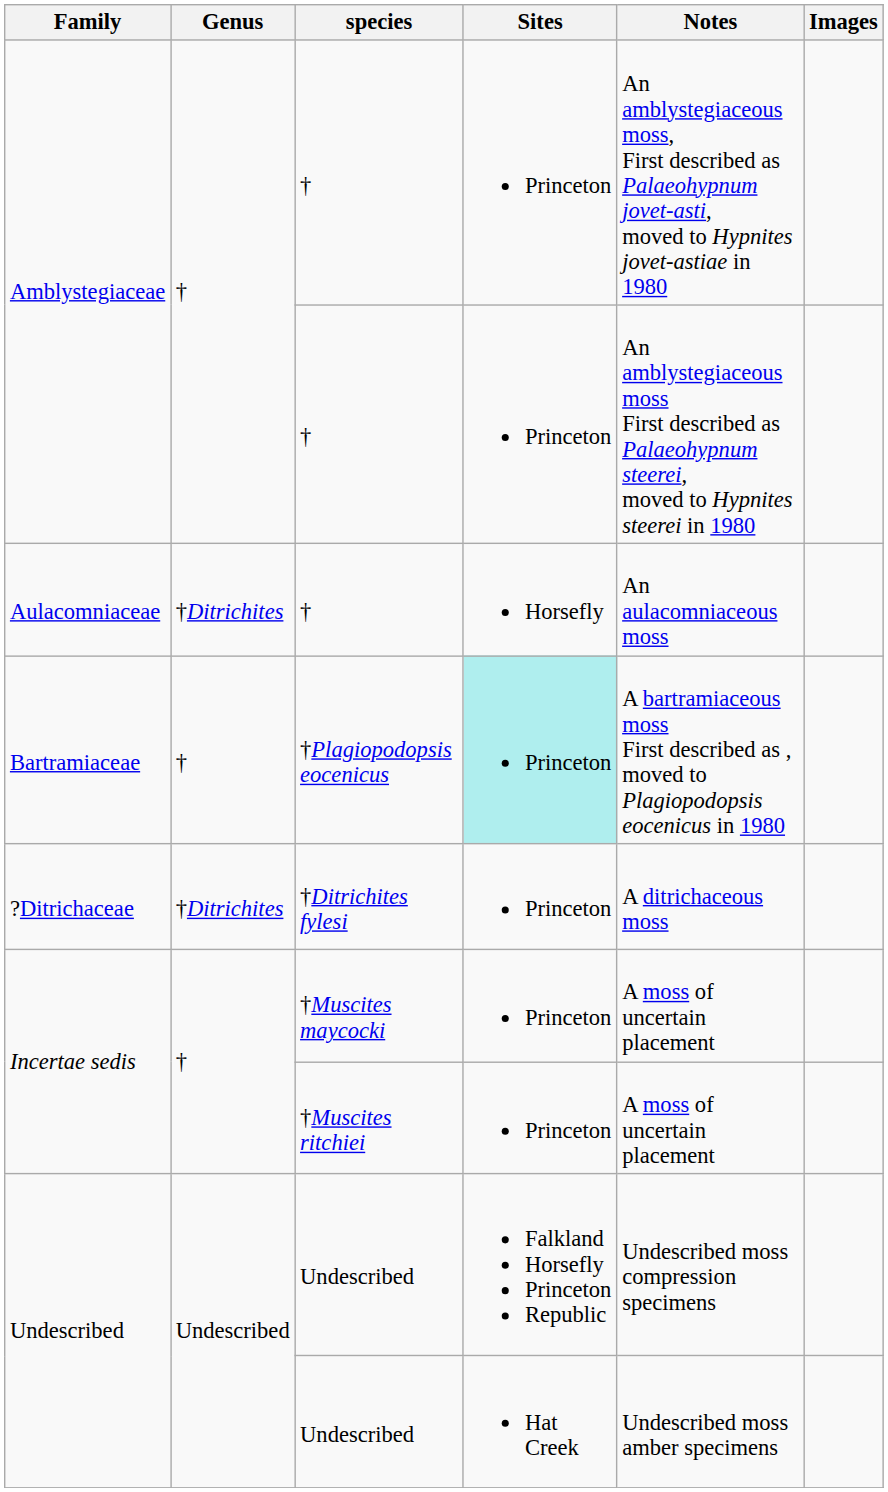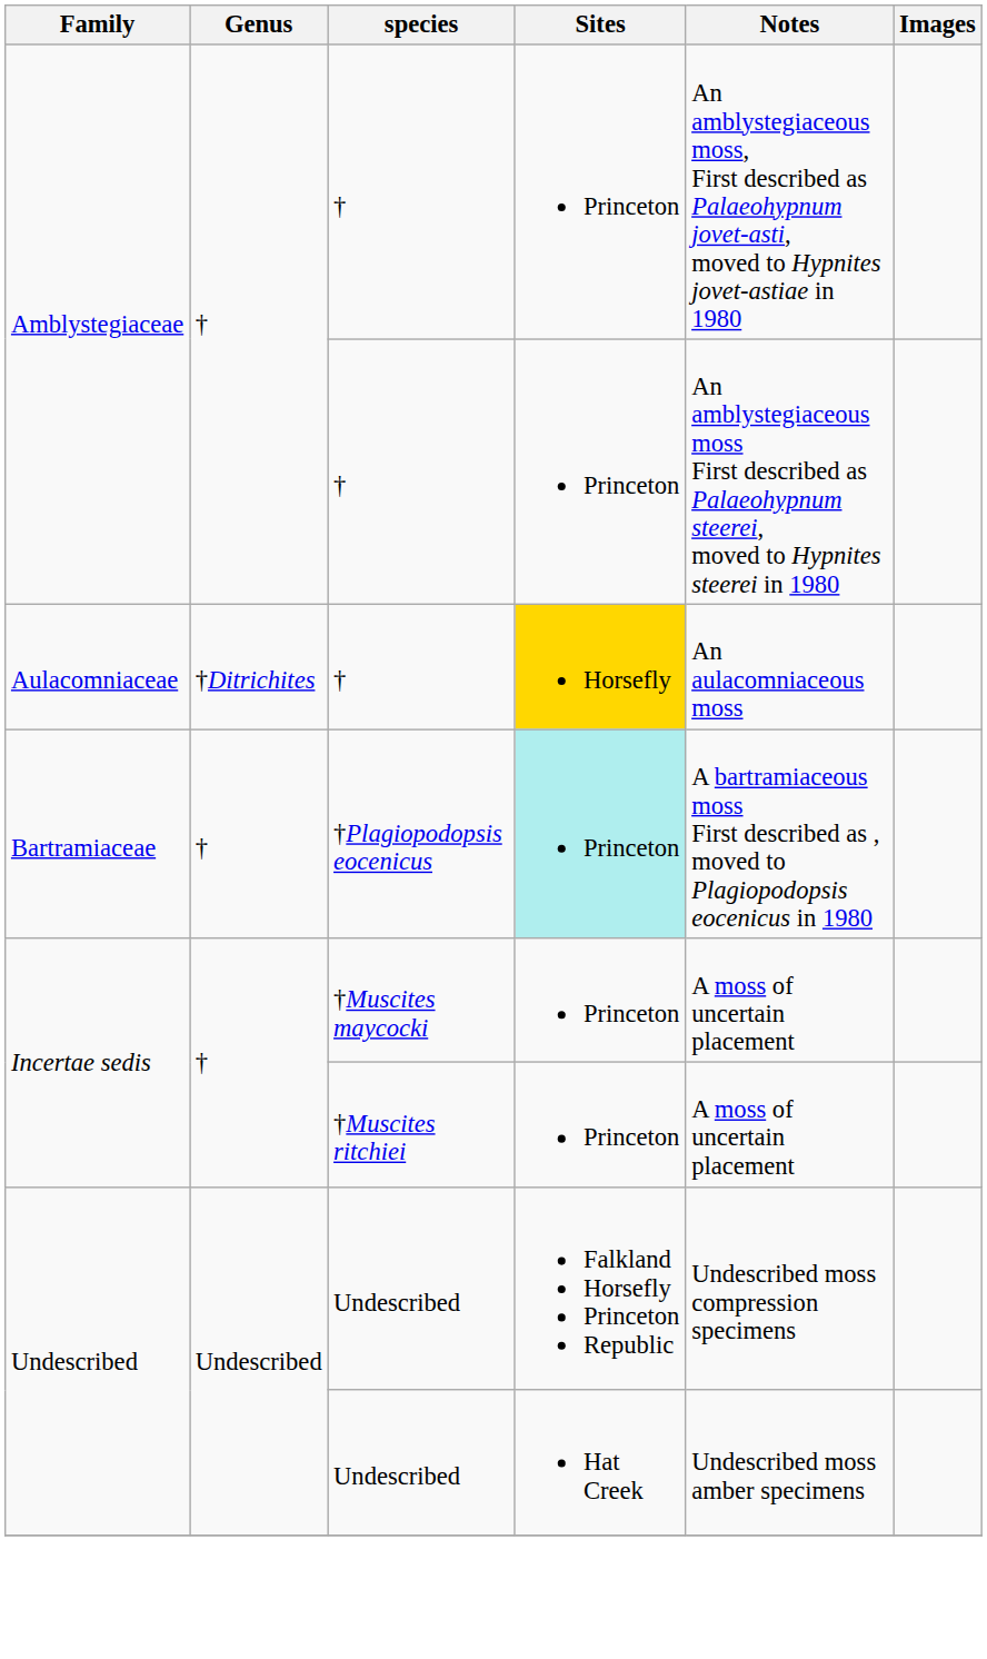Aulacomniaceae | Sites: no background -> gold background
- row: ?Ditrichaceae | †Ditrichites | †Ditrichites fylesi | Princeton | A ditrichaceous moss
